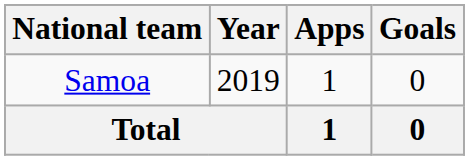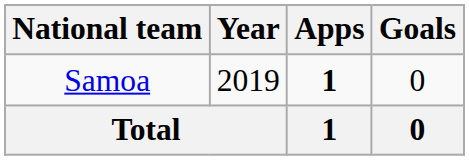Samoa | Apps: normal -> bold
